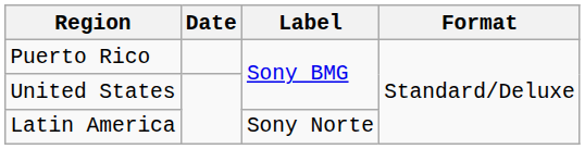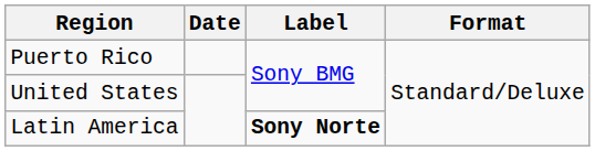Latin America | Label: normal -> bold
